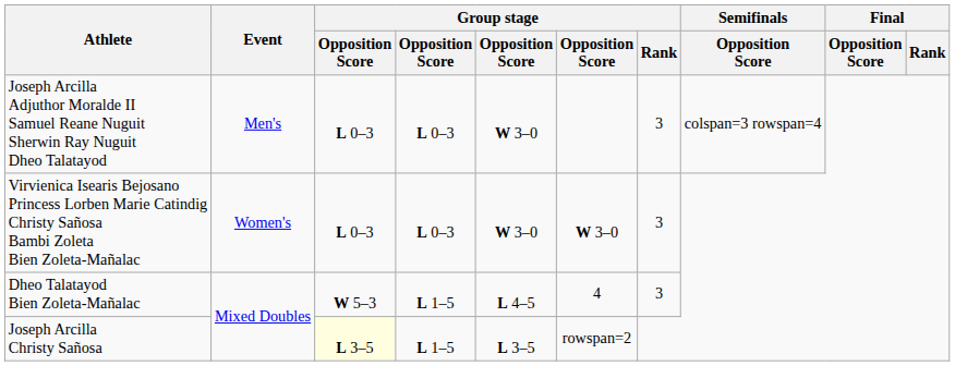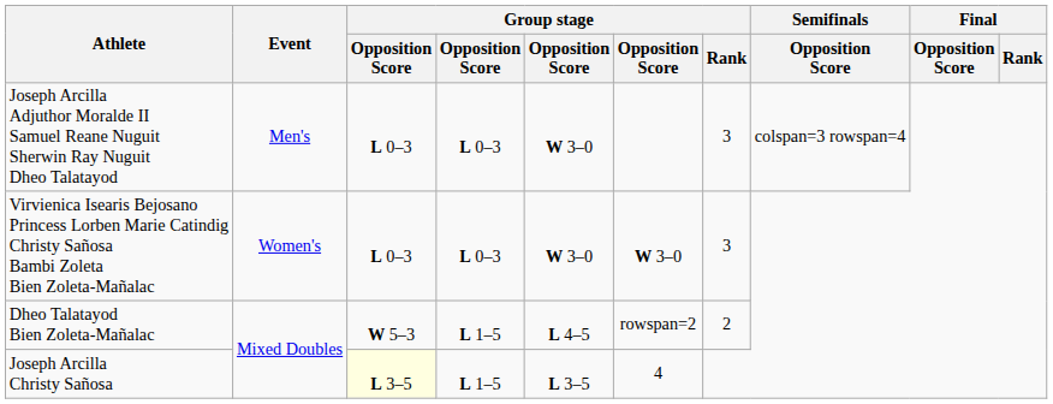Dheo Talatayod Bien Zoleta-Mañalac | column 6: 4 -> rowspan=2
Dheo Talatayod Bien Zoleta-Mañalac | Group stage / Rank: 3 -> 2
Joseph Arcilla Christy Sañosa | column 6: rowspan=2 -> 4
